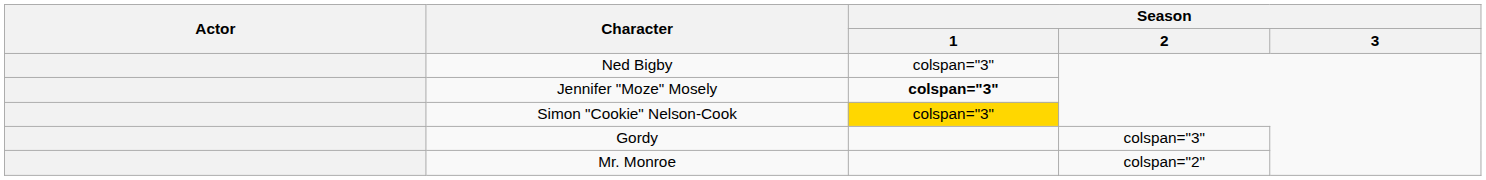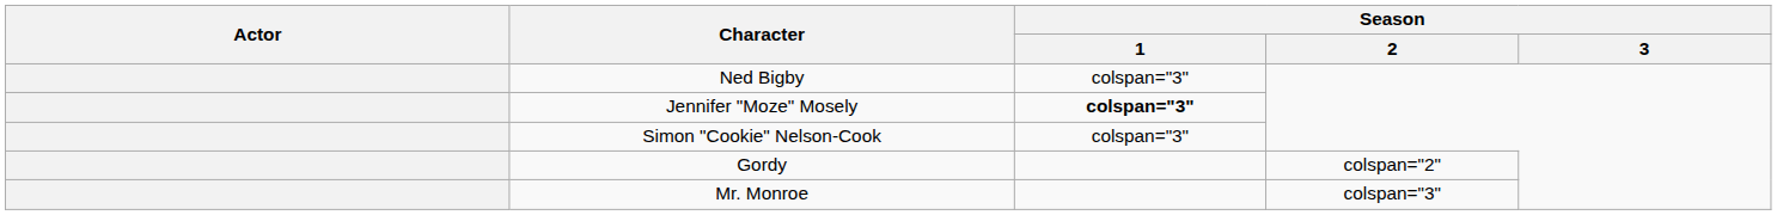Simon "Cookie" Nelson-Cook | Season / 1: gold background -> no background
Gordy | Season / 2: colspan="3" -> colspan="2"
Mr. Monroe | Season / 2: colspan="2" -> colspan="3"
